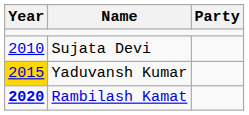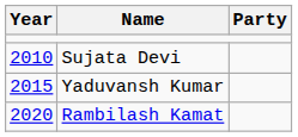Yaduvansh Kumar | Year: gold background -> no background
Rambilash Kamat | Year: bold -> normal
